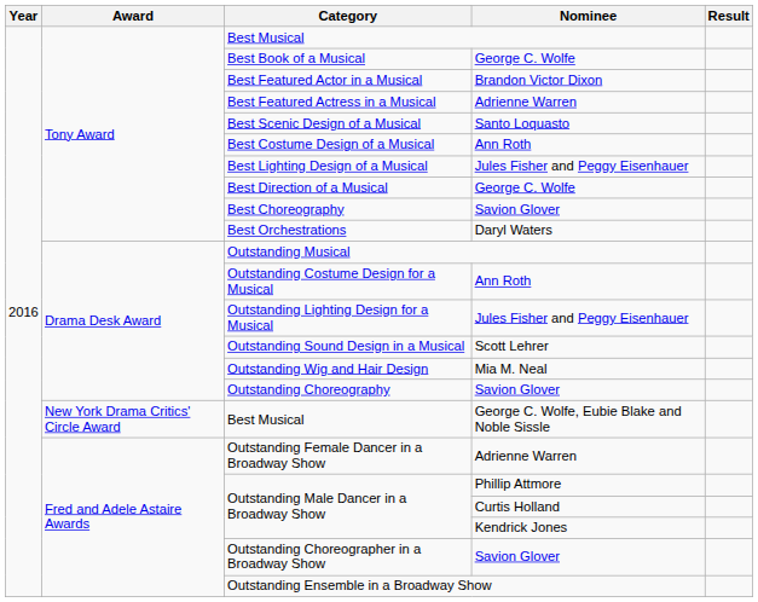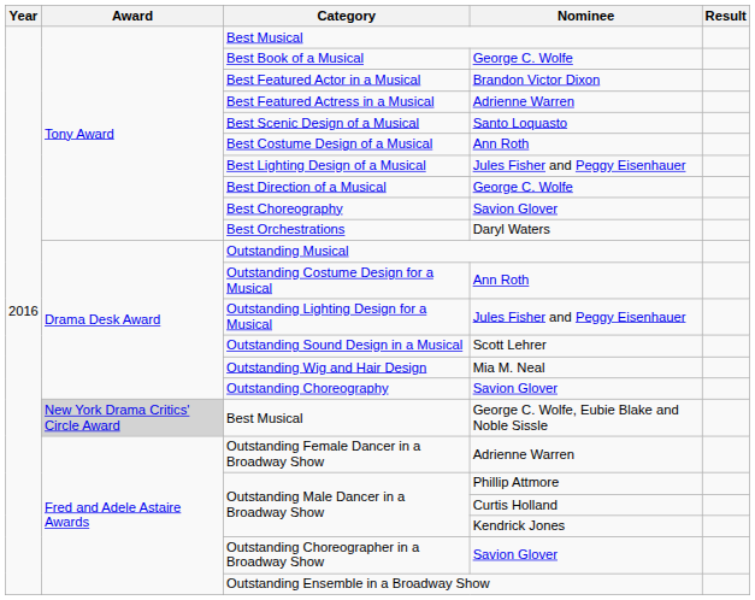Best Musical / George C. Wolfe, Eubie Blake and Noble Sissle | Award: no background -> lightgrey background
